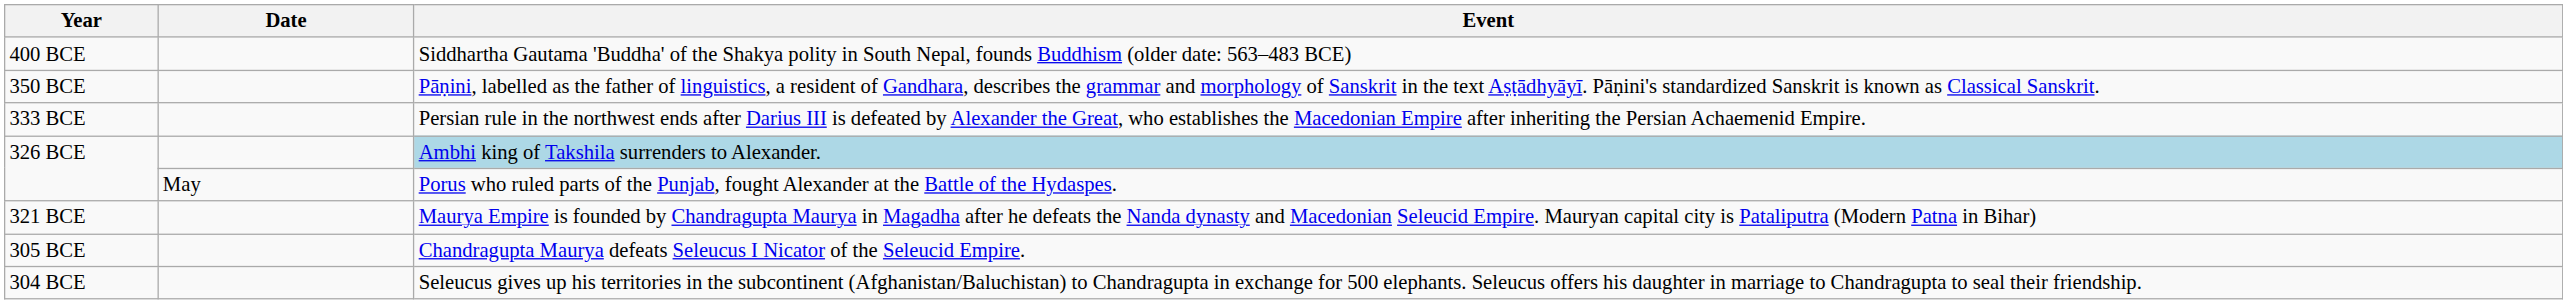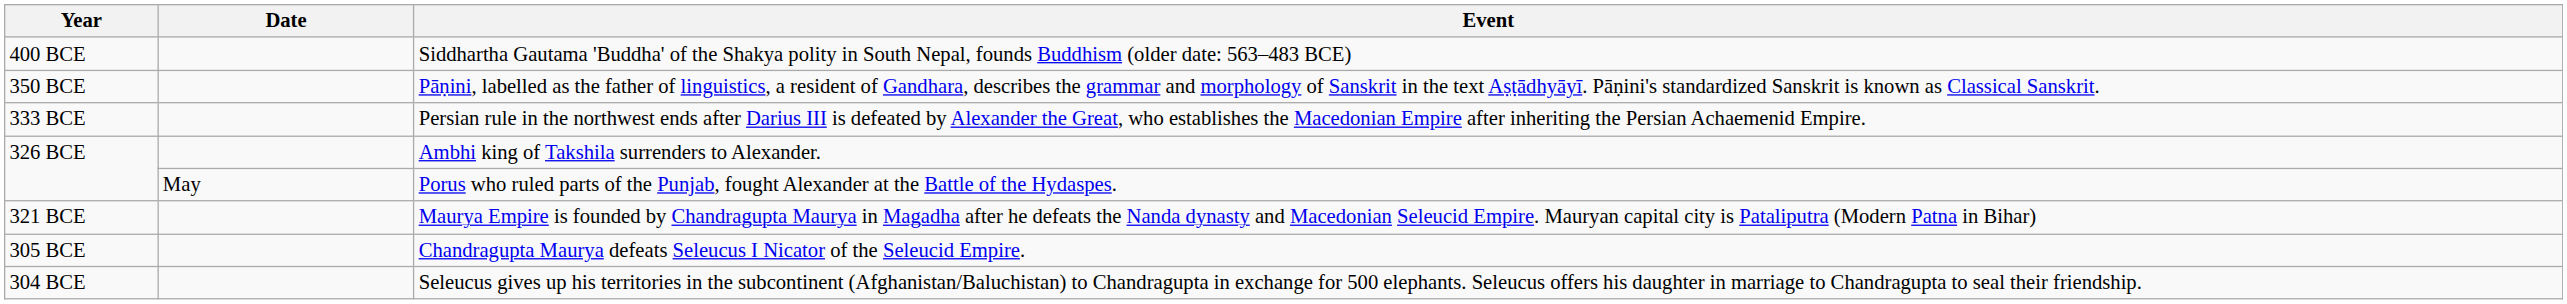Ambhi king of Takshila surrenders to Alexander. | Event: lightblue background -> no background
